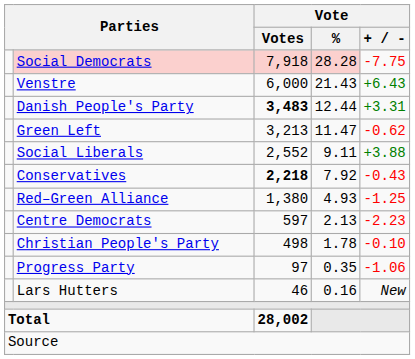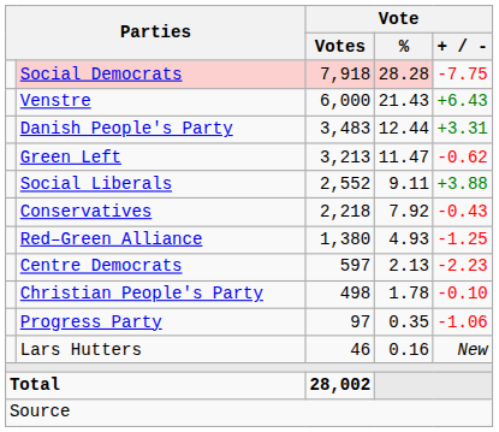Danish People's Party | Vote / Votes: bold -> normal
Conservatives | Vote / Votes: bold -> normal
